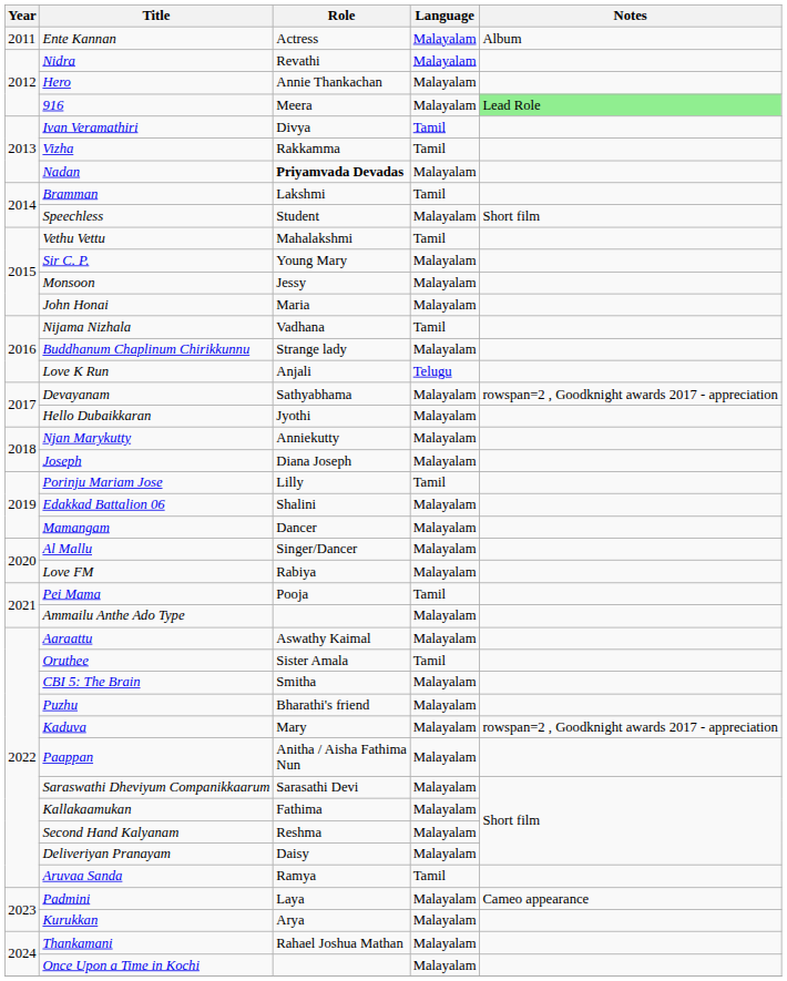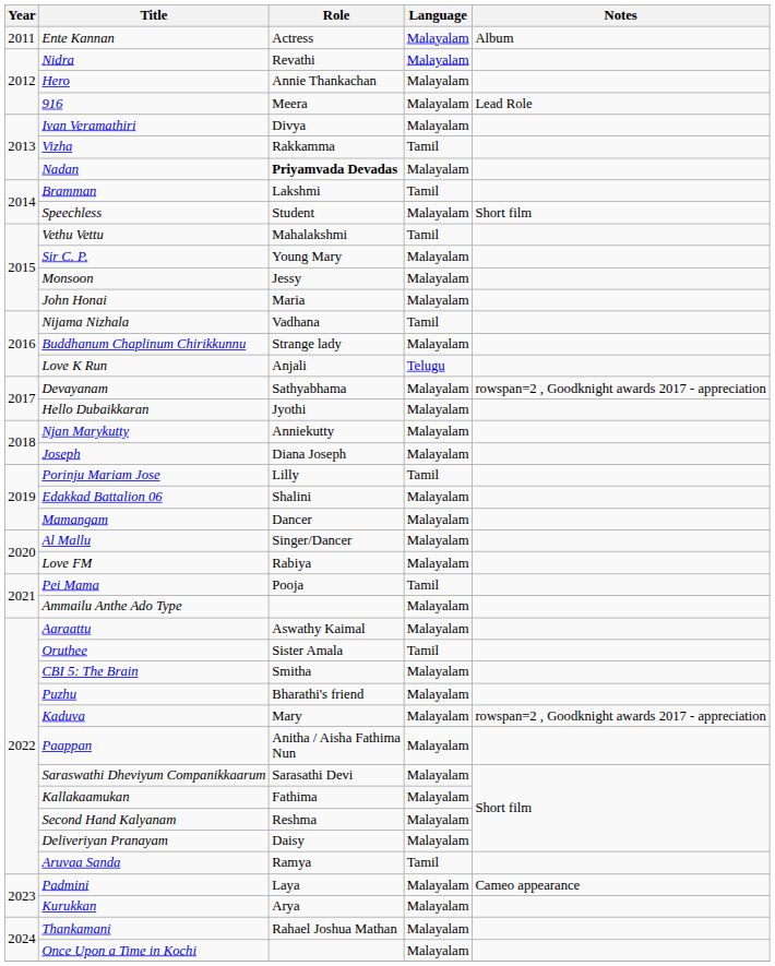916 | Notes: lightgreen background -> no background
Ivan Veramathiri | Language: Tamil -> Malayalam
